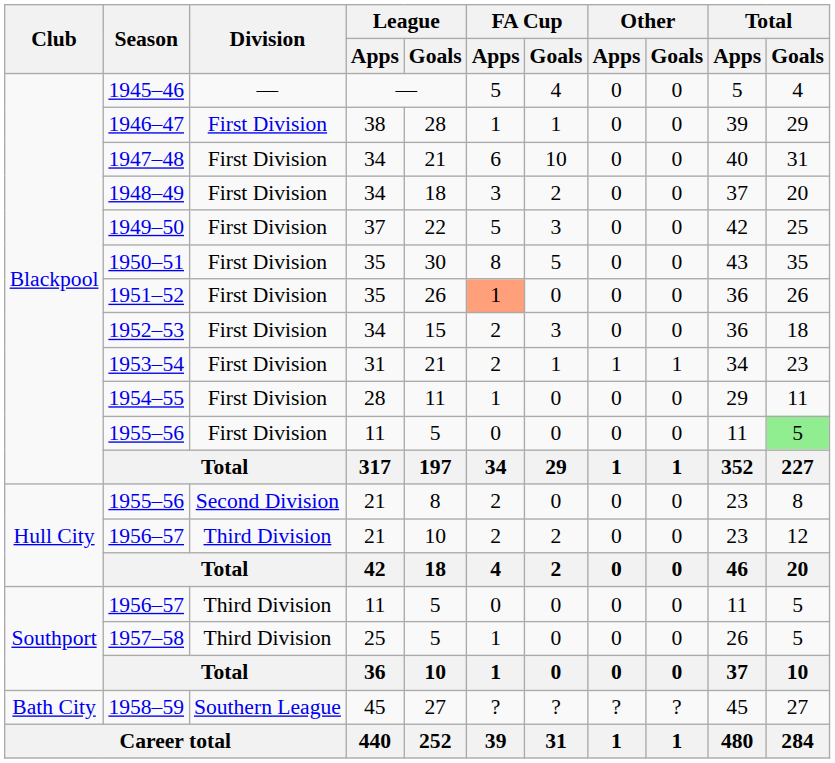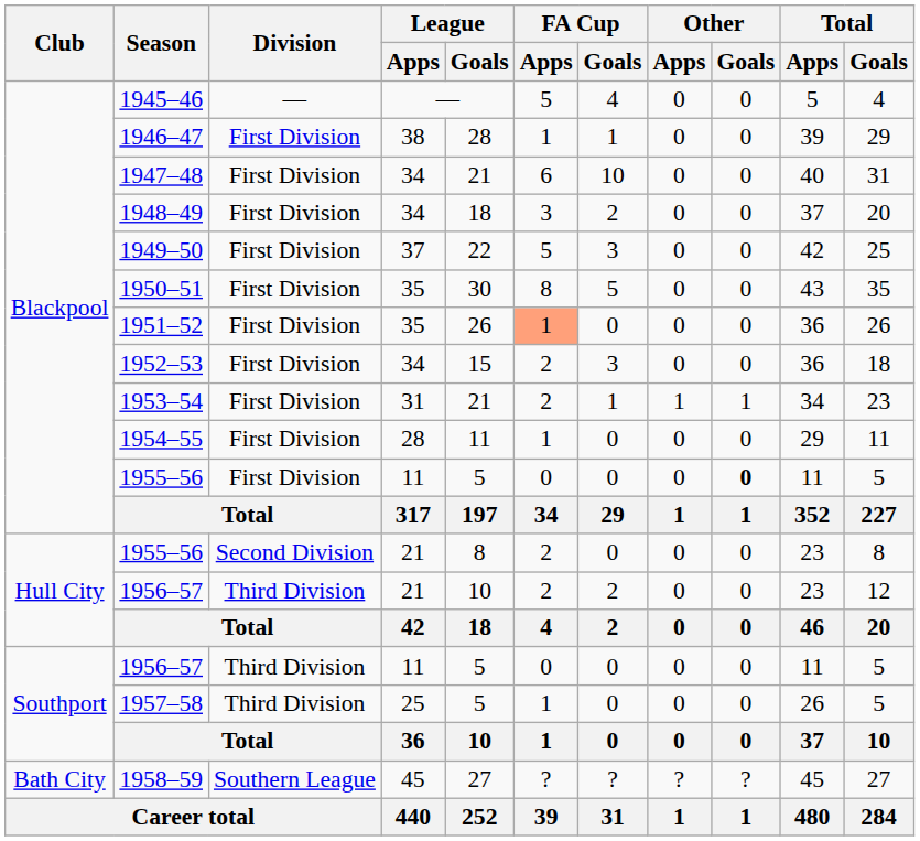1955–56 / 11 | Other / Goals: normal -> bold
1955–56 / 11 | Total / Goals: lightgreen background -> no background
